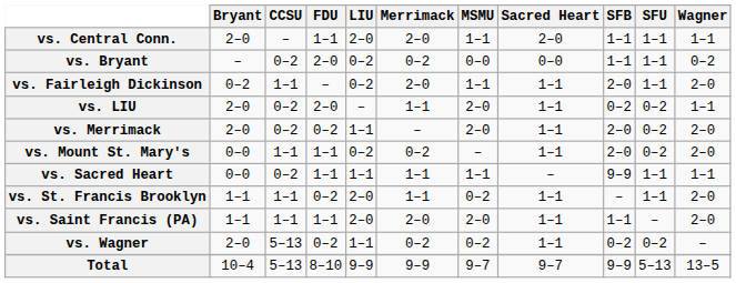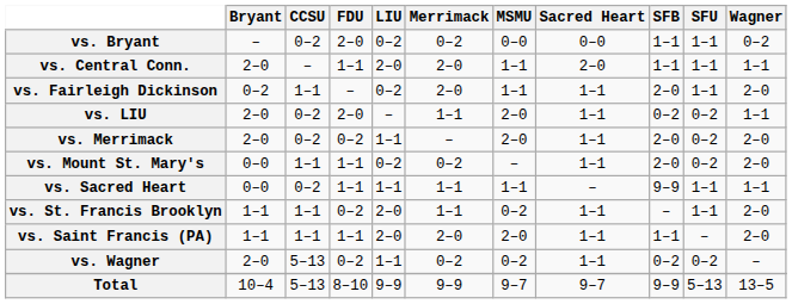rows swapped: vs. Bryant <-> vs. Central Conn.
